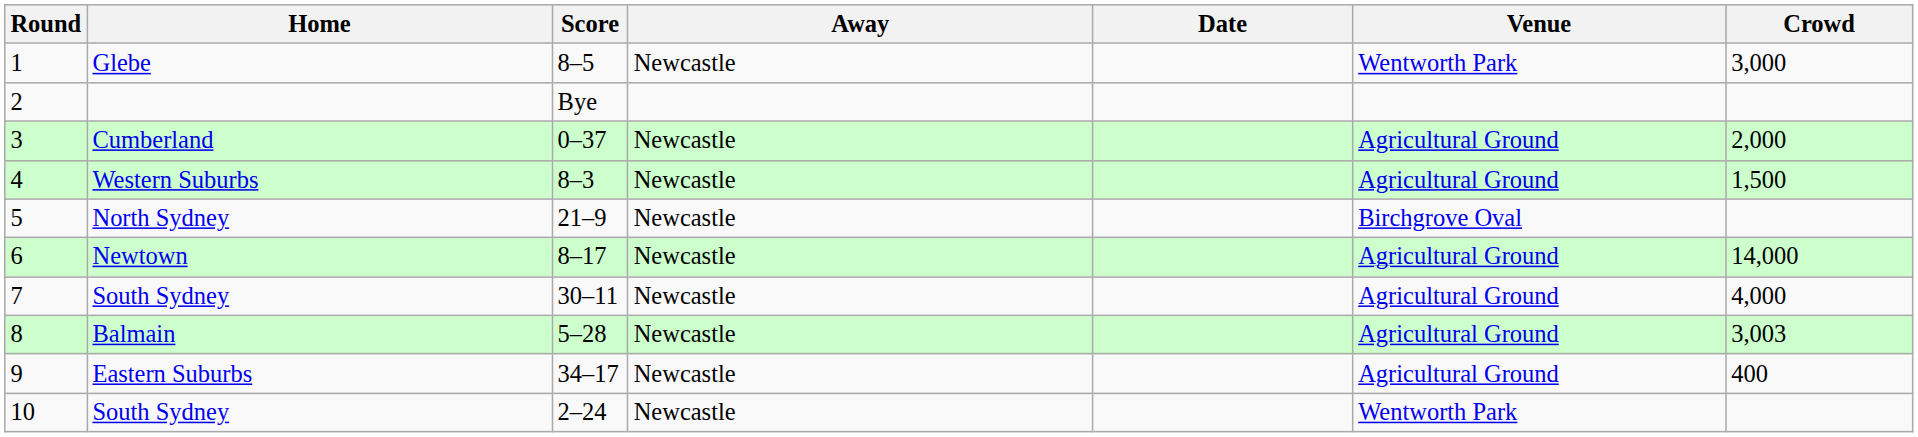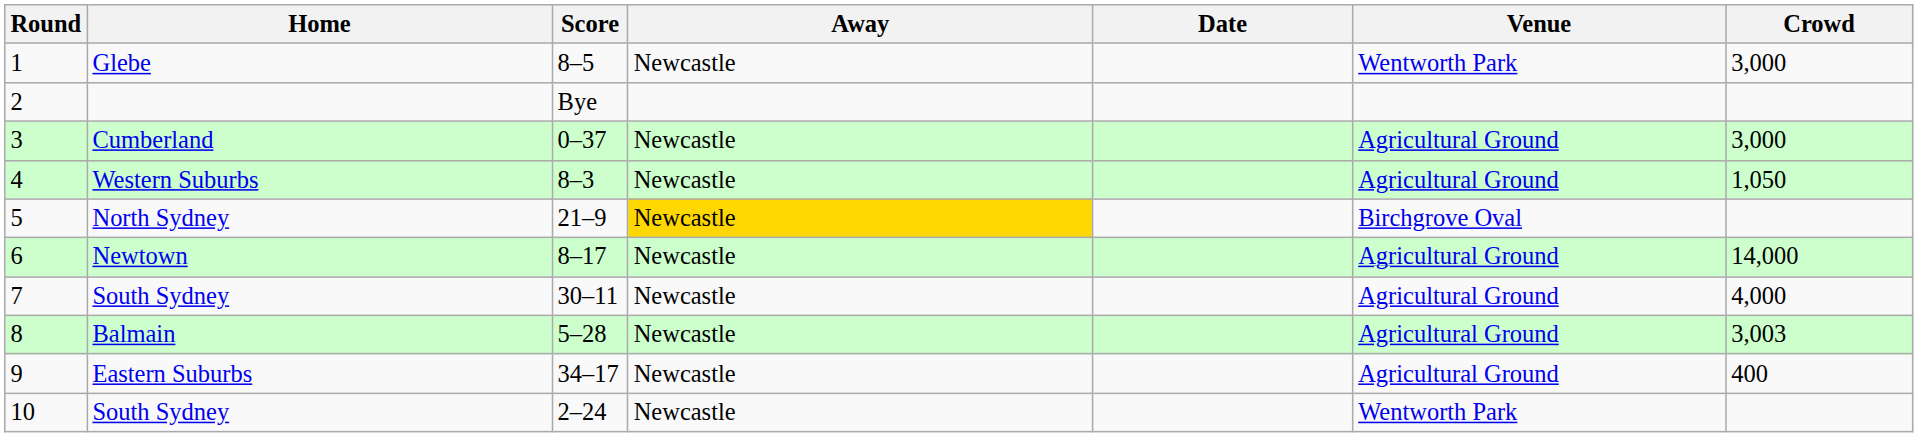Cumberland | Crowd: 2,000 -> 3,000
Western Suburbs | Crowd: 1,500 -> 1,050
North Sydney | Away: no background -> gold background
